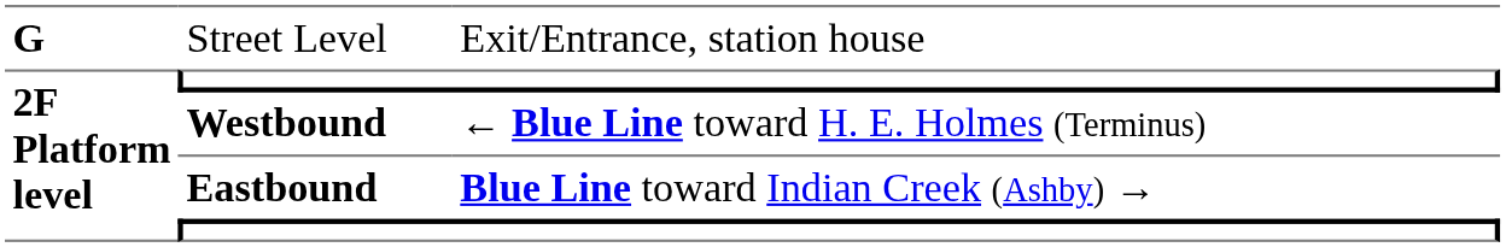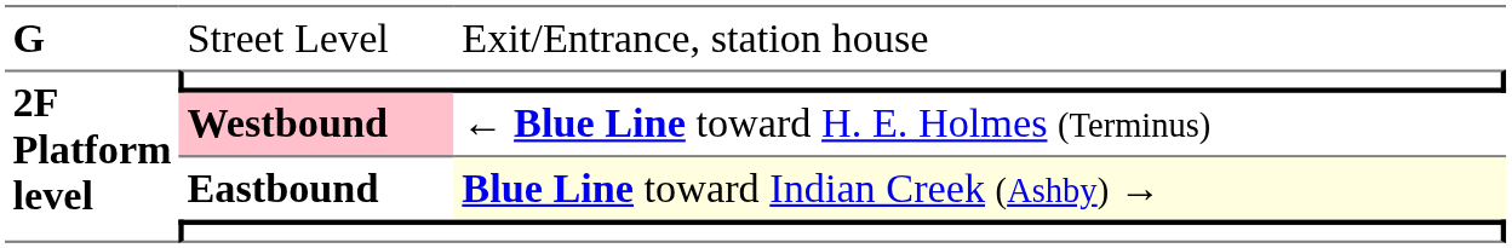Westbound | column 2: no background -> pink background
Eastbound | column 3: no background -> lightyellow background
